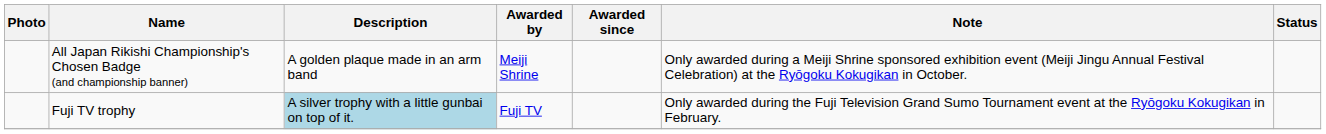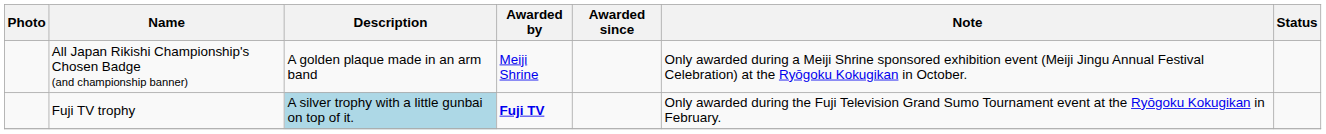Fuji TV trophy | Awarded by: normal -> bold
